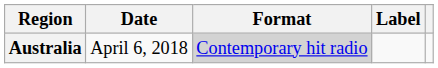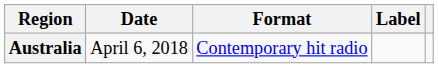Australia | Format: lightgrey background -> no background
